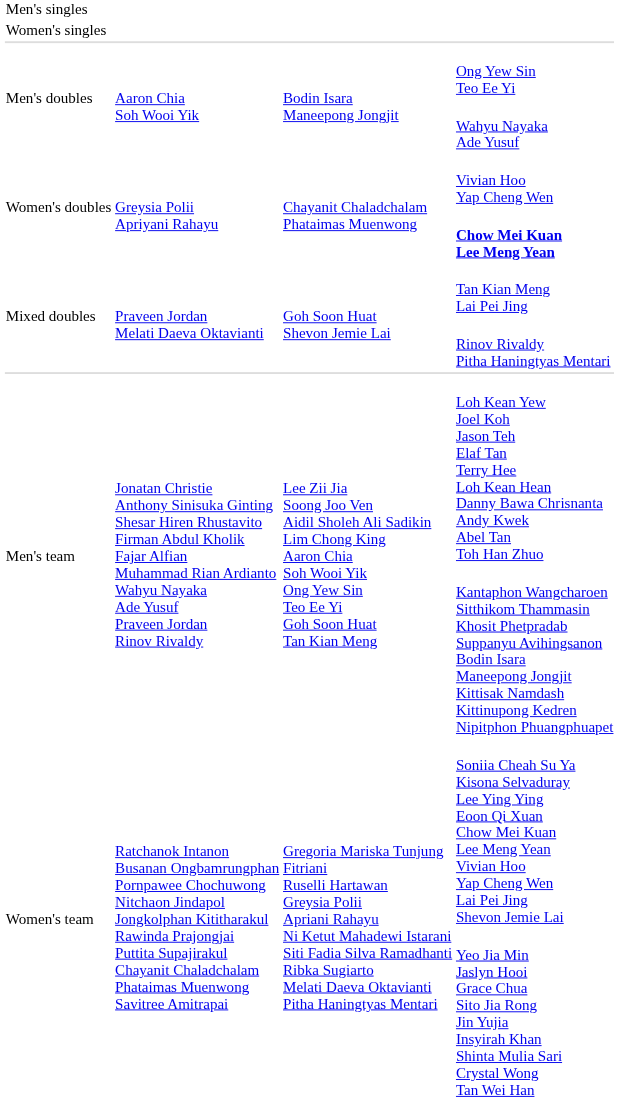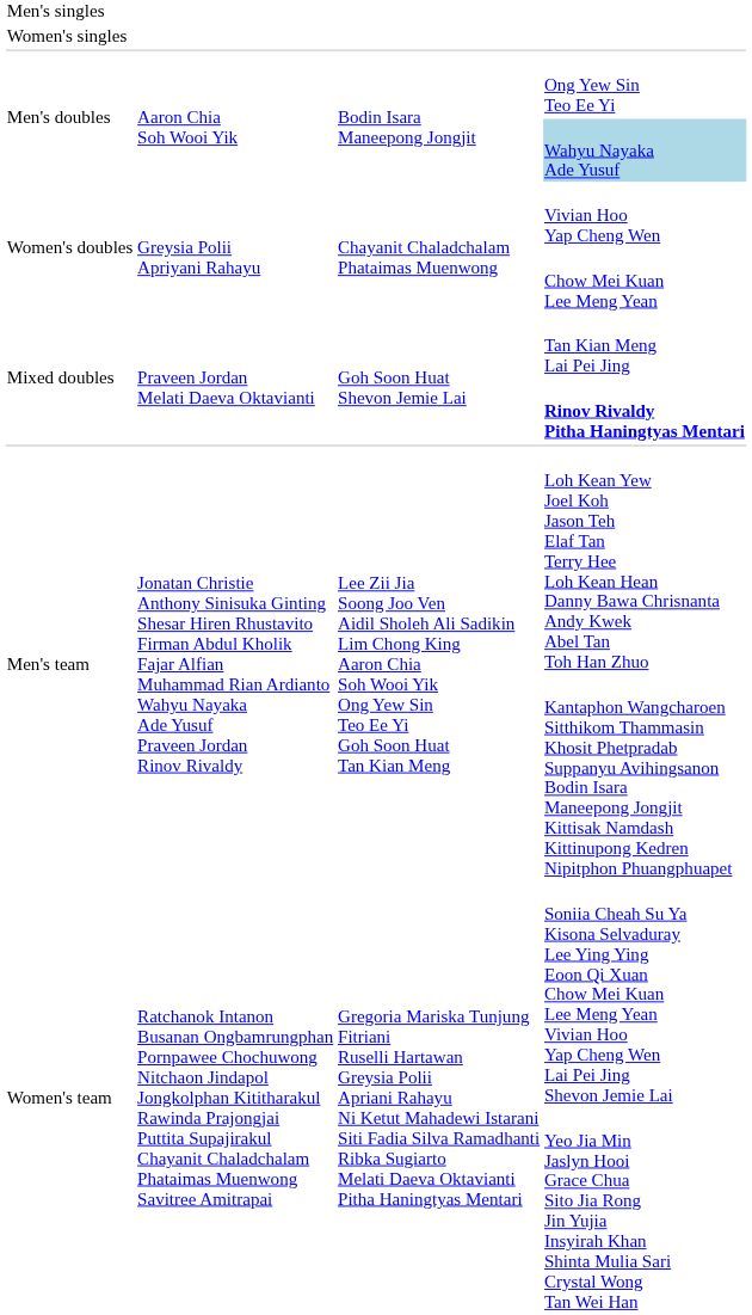Wahyu Nayaka Ade Yusuf | column 4: no background -> lightblue background
Chow Mei Kuan Lee Meng Yean | column 4: bold -> normal
Rinov Rivaldy Pitha Haningtyas Mentari | column 4: normal -> bold
